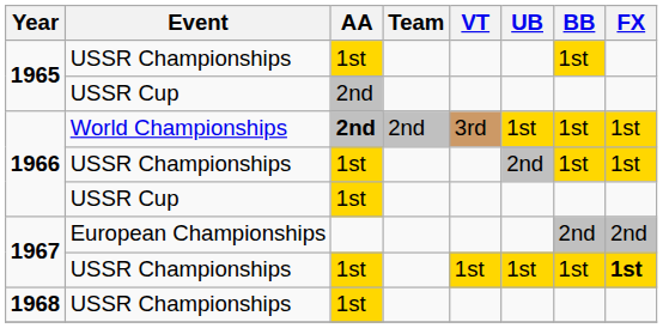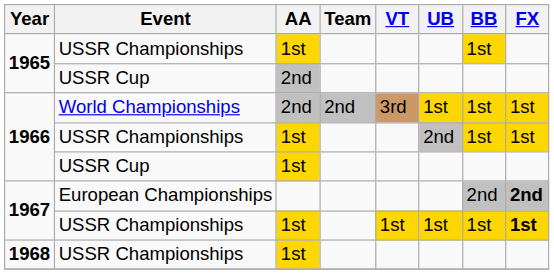1966 / World Championships | AA: bold -> normal
1967 / European Championships | FX: normal -> bold
